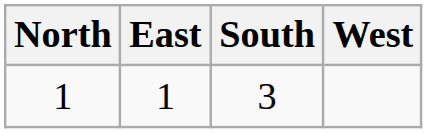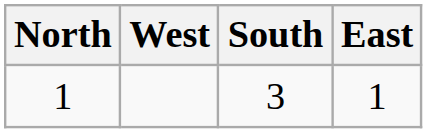columns swapped: East <-> West
